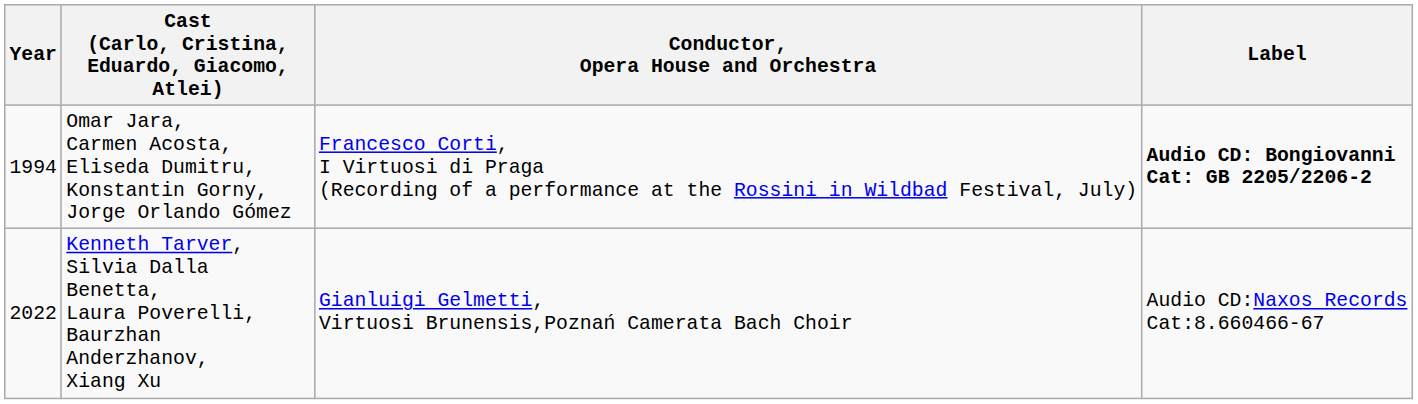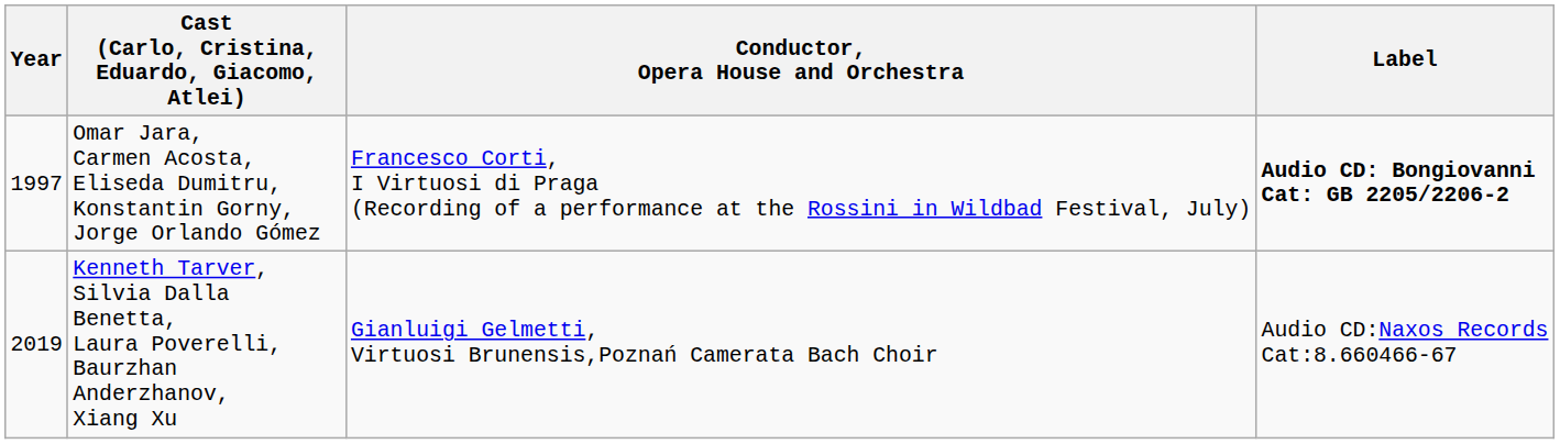row 2 | Year: 1994 -> 1997
row 3 | Year: 2022 -> 2019
